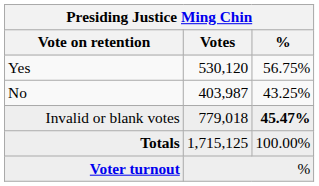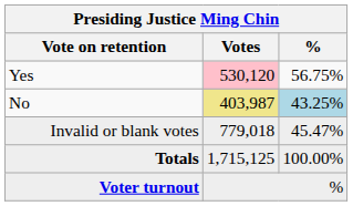Yes | Votes: no background -> pink background
No | Votes: no background -> khaki background
No | %: no background -> lightblue background
Invalid or blank votes | %: bold -> normal
